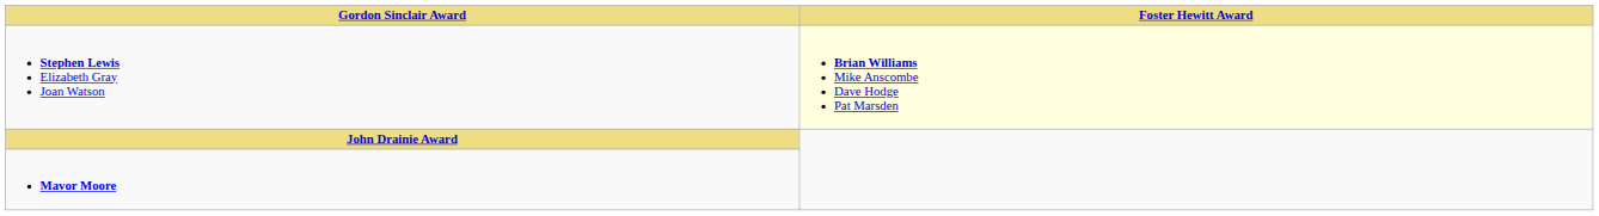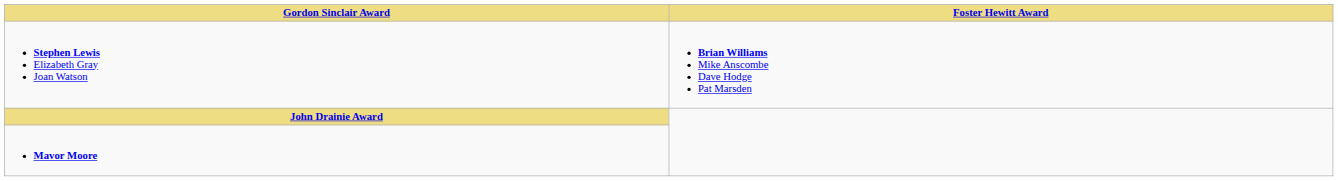Stephen Lewis Elizabeth Gray Joan Watson | Foster Hewitt Award: lightyellow background -> no background
